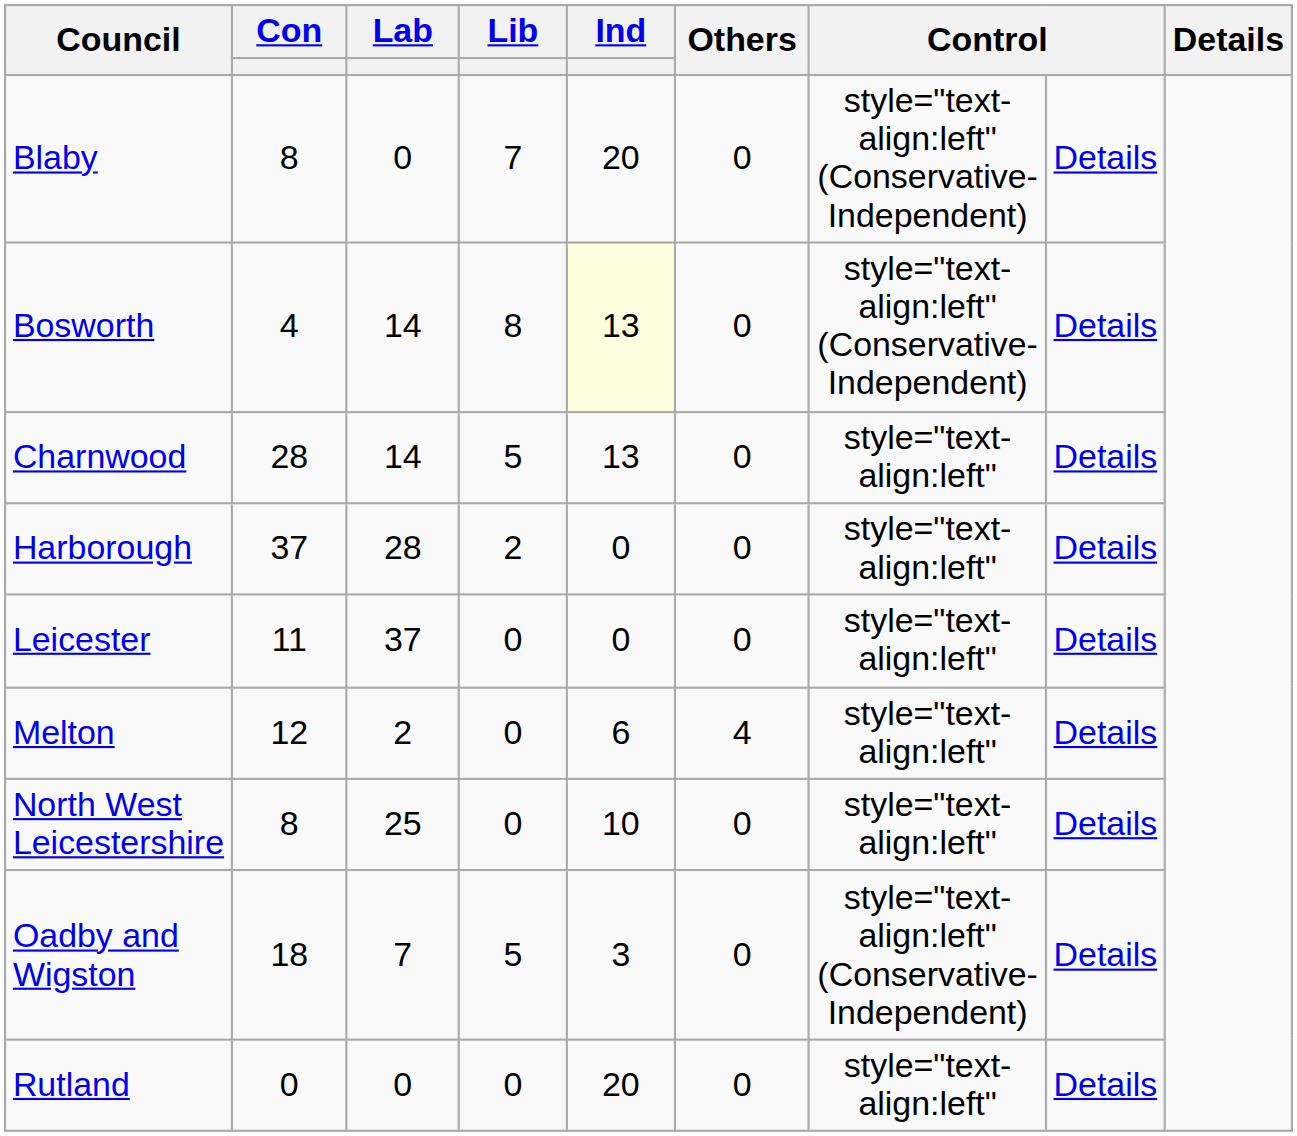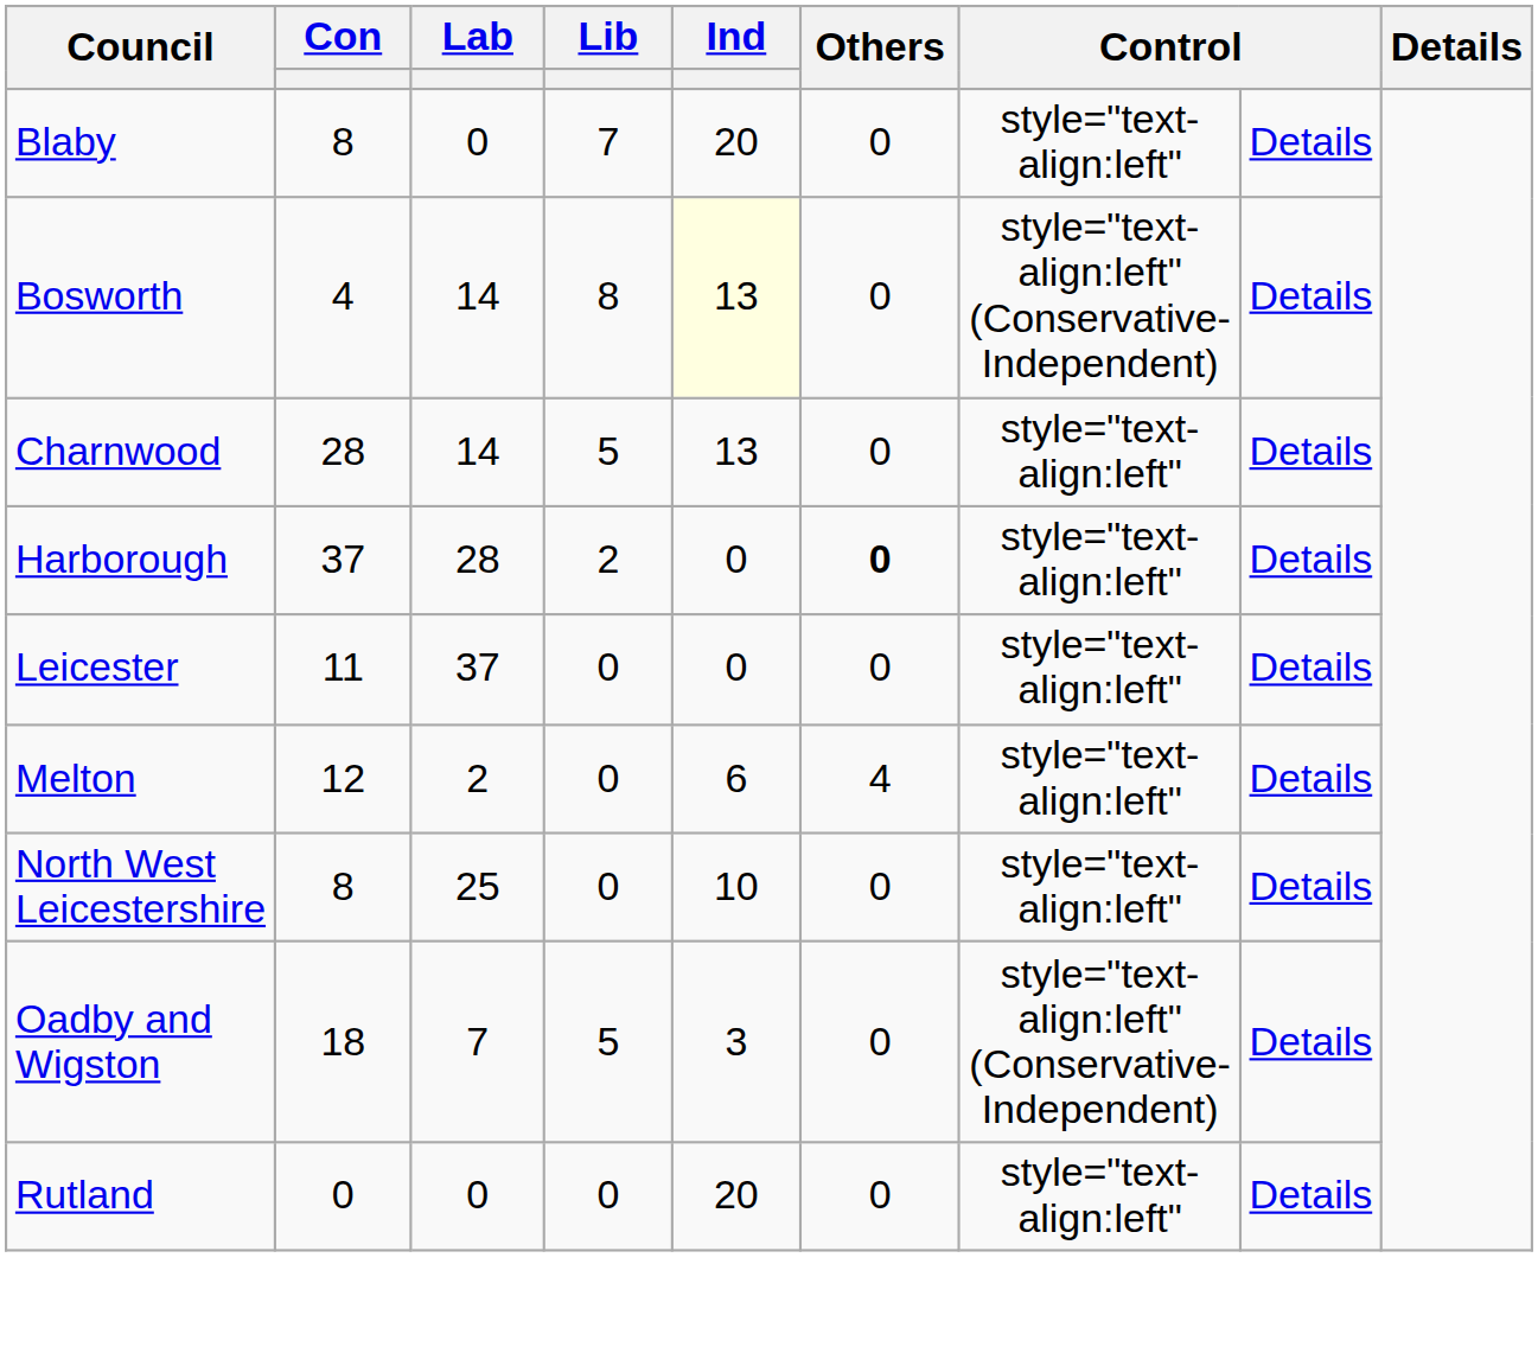Blaby | column 7: style="text-align:left" (Conservative-Independent) -> style="text-align:left"
Harborough | Others: normal -> bold
